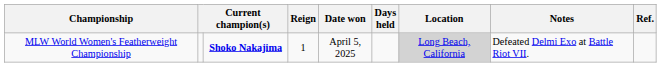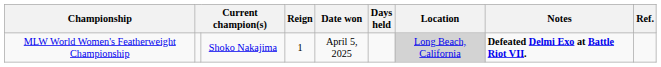MLW World Women's Featherweight Championship | column 3: bold -> normal
MLW World Women's Featherweight Championship | Notes: normal -> bold
